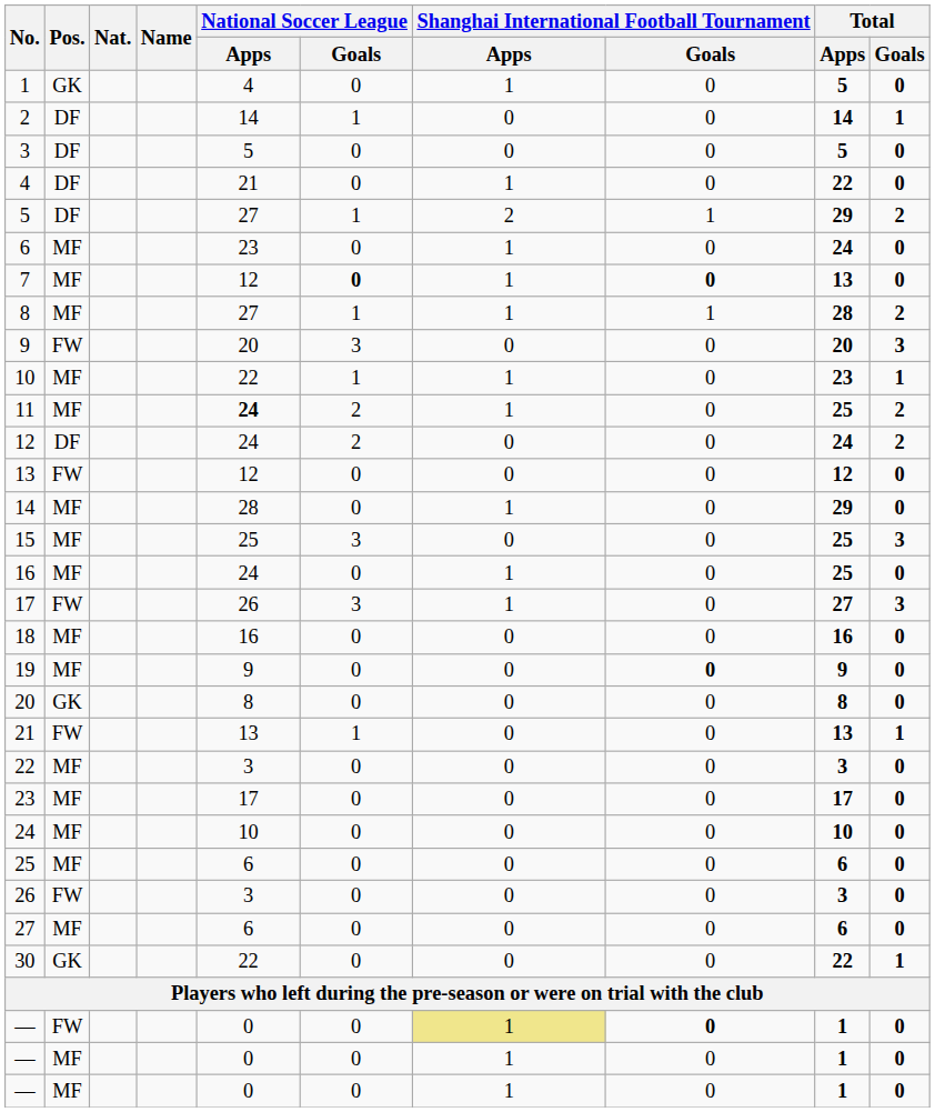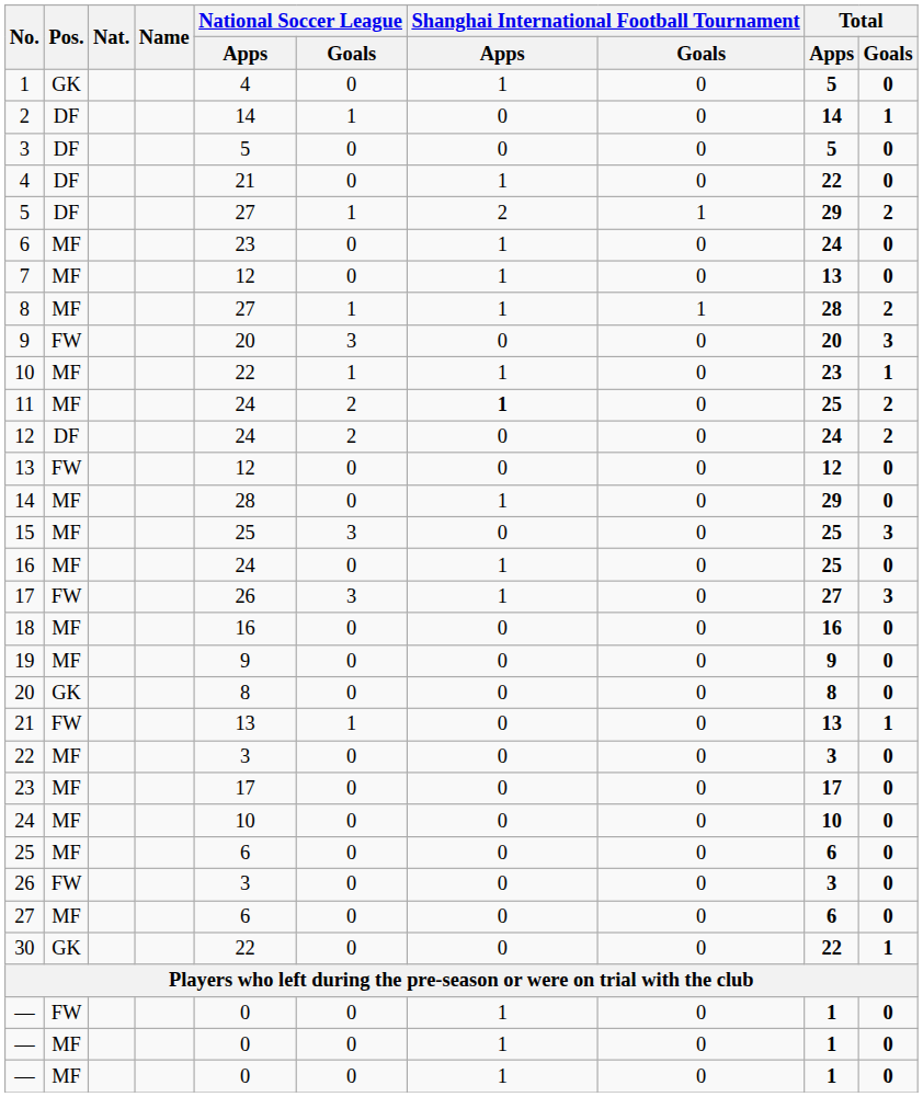7 | National Soccer League / Goals: bold -> normal
7 | Shanghai International Football Tournament / Goals: bold -> normal
11 | National Soccer League / Apps: bold -> normal
11 | Shanghai International Football Tournament / Apps: normal -> bold
19 | Shanghai International Football Tournament / Goals: bold -> normal
— / FW | Shanghai International Football Tournament / Apps: khaki background -> no background
— / FW | Shanghai International Football Tournament / Goals: bold -> normal
